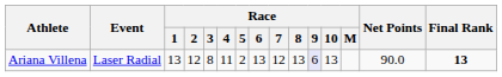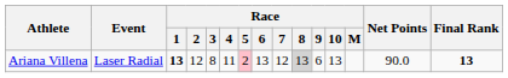Ariana Villena | Race / 1: normal -> bold
Ariana Villena | Race / 5: no background -> pink background
Ariana Villena | Race / 8: no background -> lightgrey background
Ariana Villena | Race / 9: lavender background -> no background
